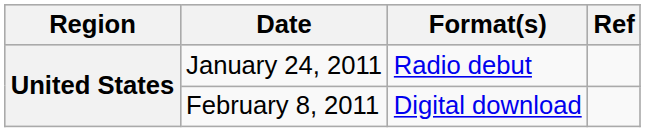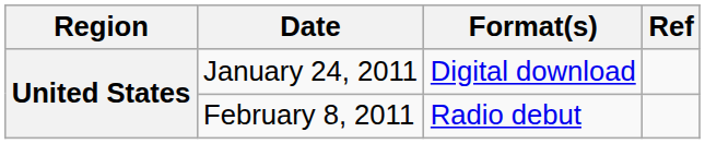January 24, 2011 | Format(s): Radio debut -> Digital download
February 8, 2011 | Format(s): Digital download -> Radio debut
